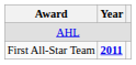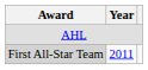First All-Star Team | Award: no background -> lightgrey background
First All-Star Team | Year: bold -> normal
